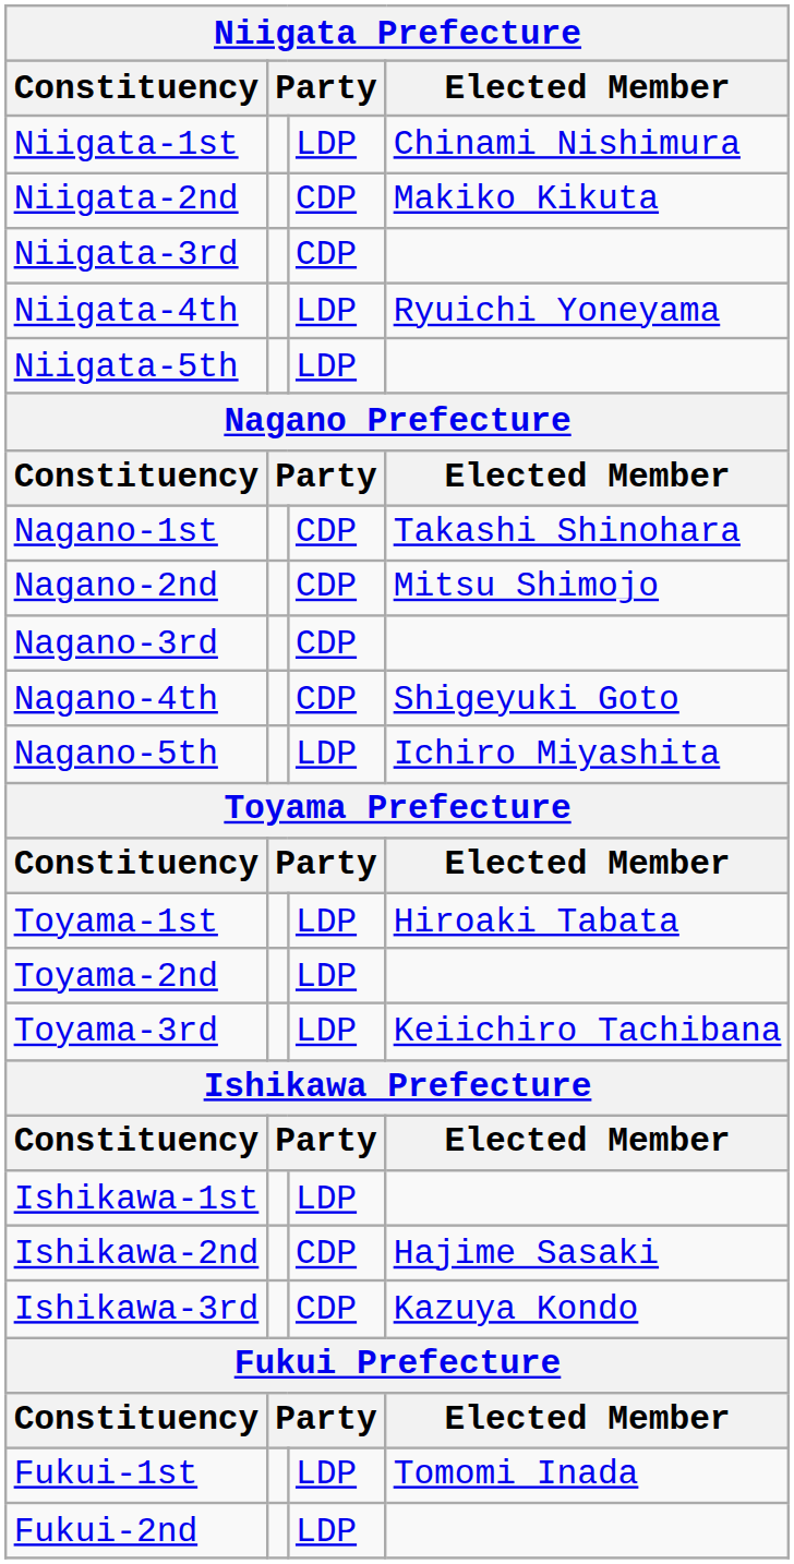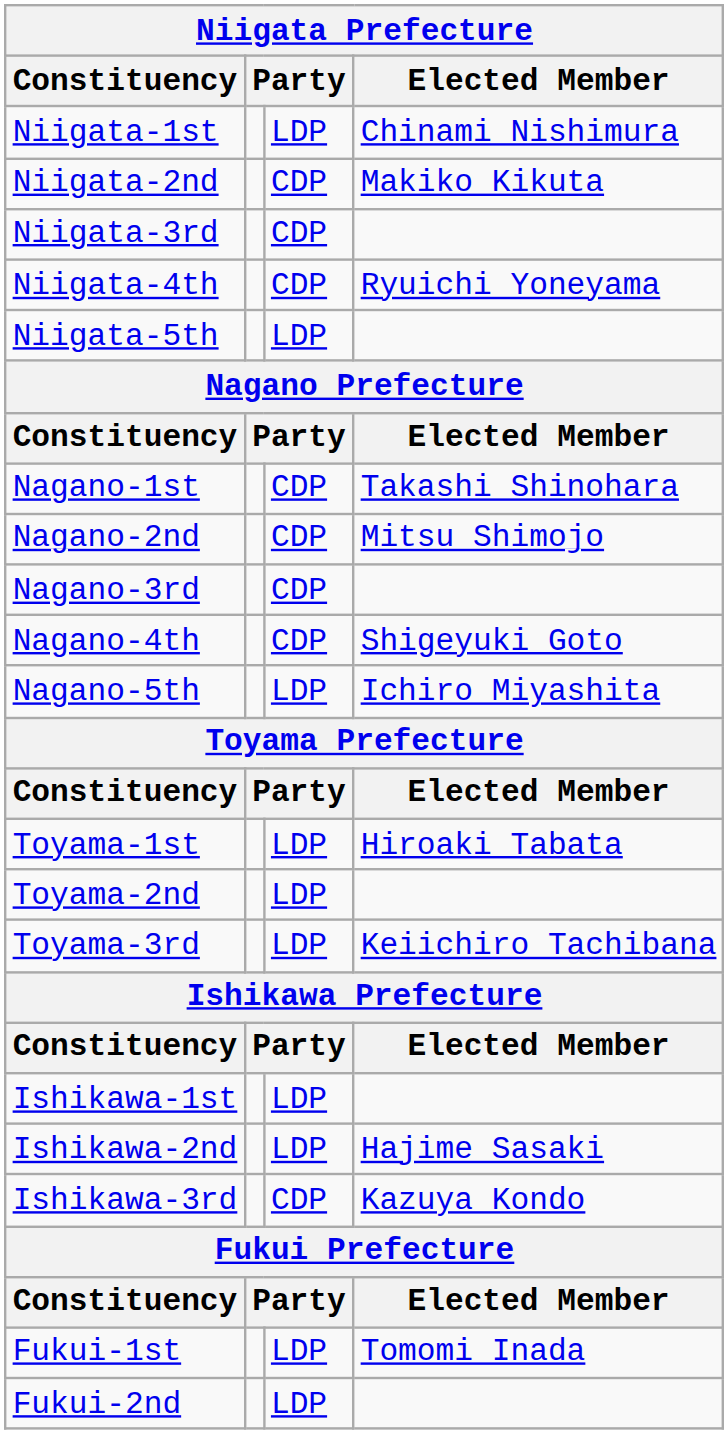Niigata-4th | column 3: LDP -> CDP
Ishikawa-2nd | column 3: CDP -> LDP
